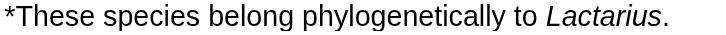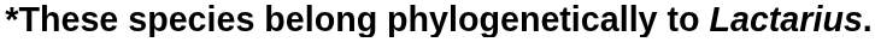row 1 | column 1: normal -> bold
